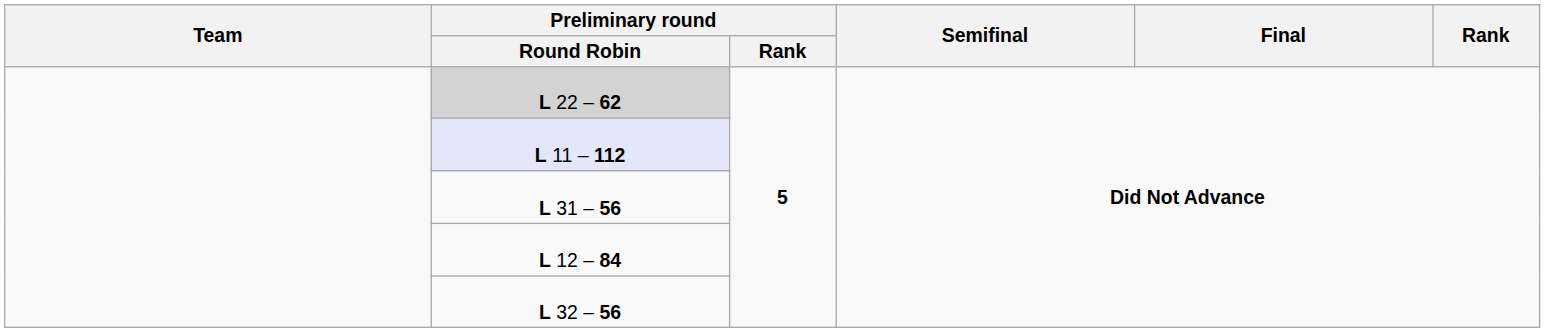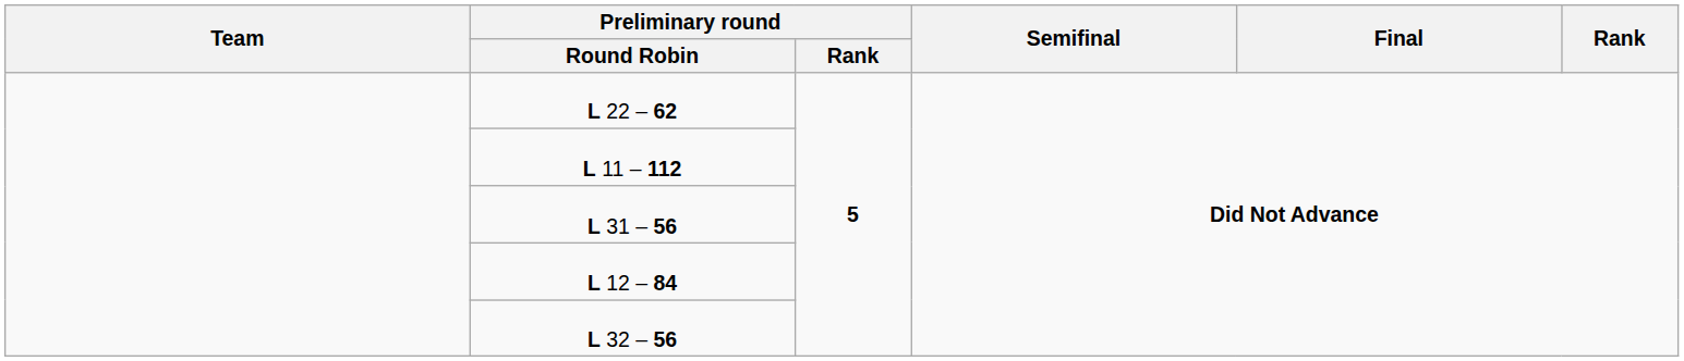L 22 – 62 | Preliminary round / Round Robin: lightgrey background -> no background
L 11 – 112 | Preliminary round / Round Robin: lavender background -> no background
